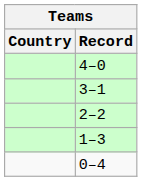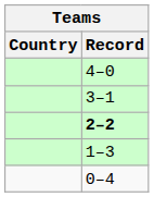2–2 | Record: normal -> bold
